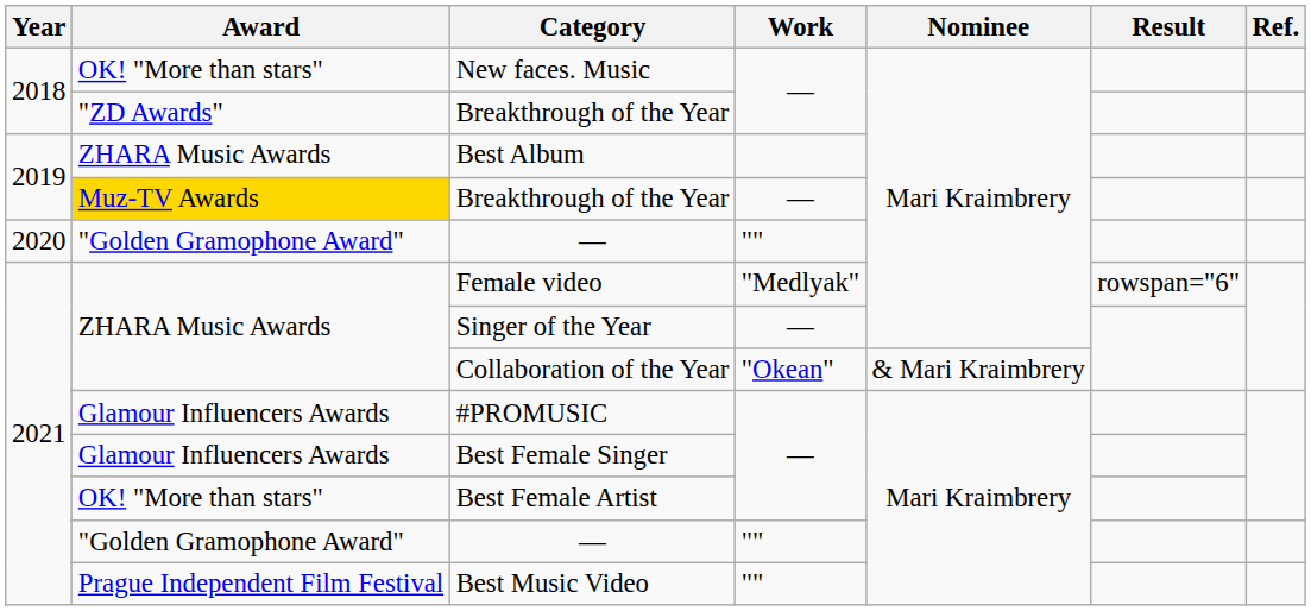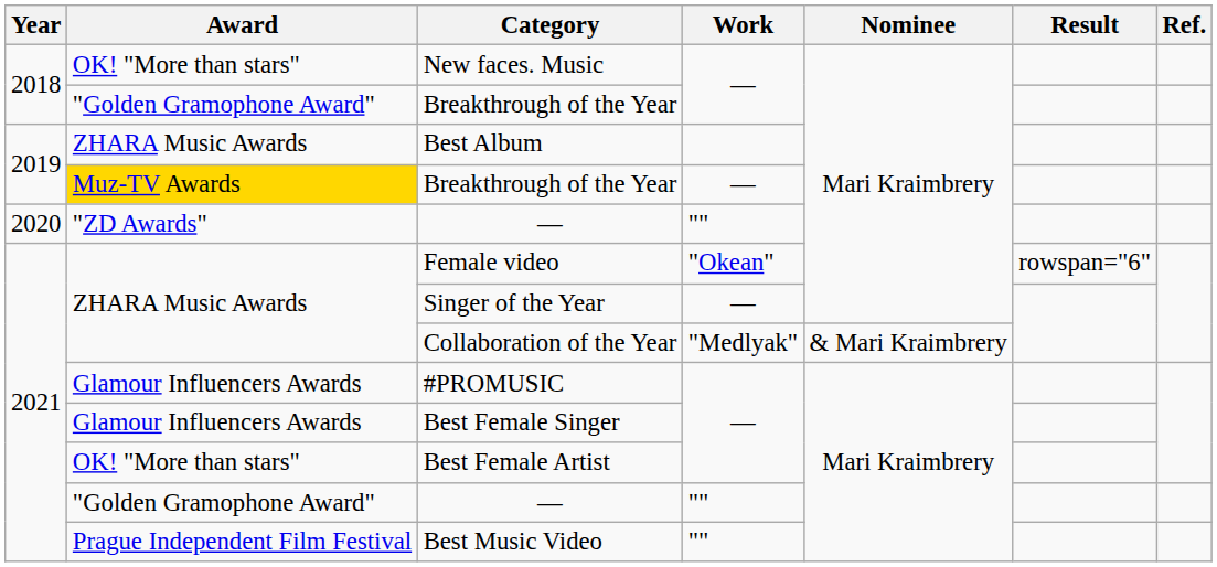2018 / Breakthrough of the Year | Award: "ZD Awards" -> "Golden Gramophone Award"
2020 / — | Award: "Golden Gramophone Award" -> "ZD Awards"
Female video | Work: "Medlyak" -> "Okean"
Collaboration of the Year | Work: "Okean" -> "Medlyak"
